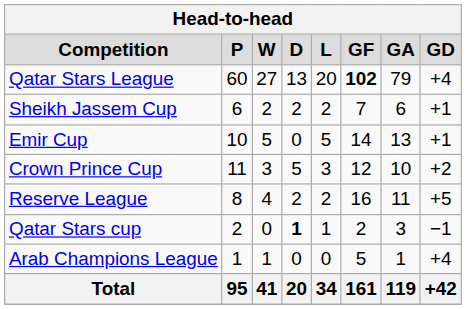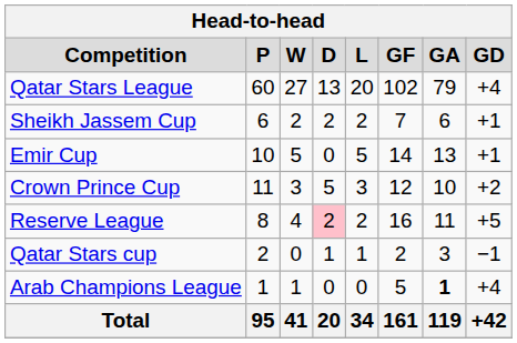Qatar Stars League | GF: bold -> normal
Reserve League | D: no background -> pink background
Qatar Stars cup | D: bold -> normal
Arab Champions League | GA: normal -> bold
